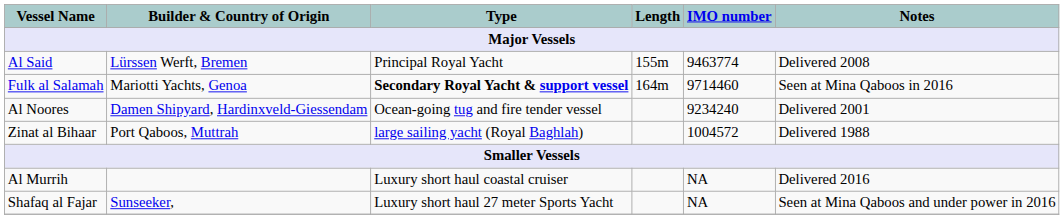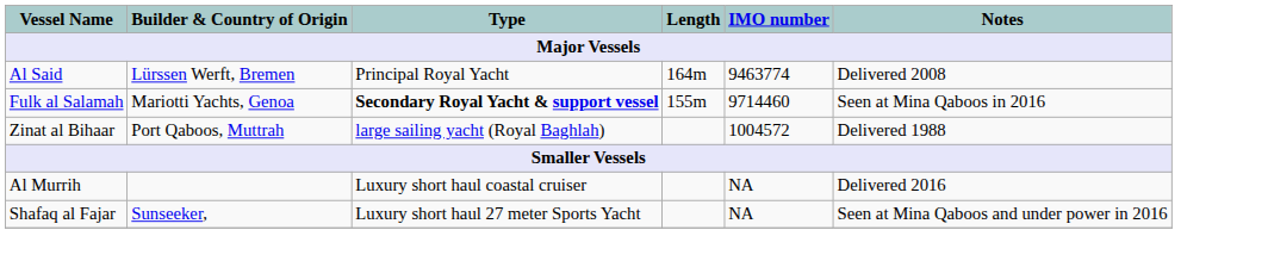Al Said | Length: 155m -> 164m
Fulk al Salamah | Length: 164m -> 155m
- row: Al Noores | Damen Shipyard, Hardinxveld-Giessendam | Ocean-going tug and fire tender vessel | 9234240 | Delivered 2001
